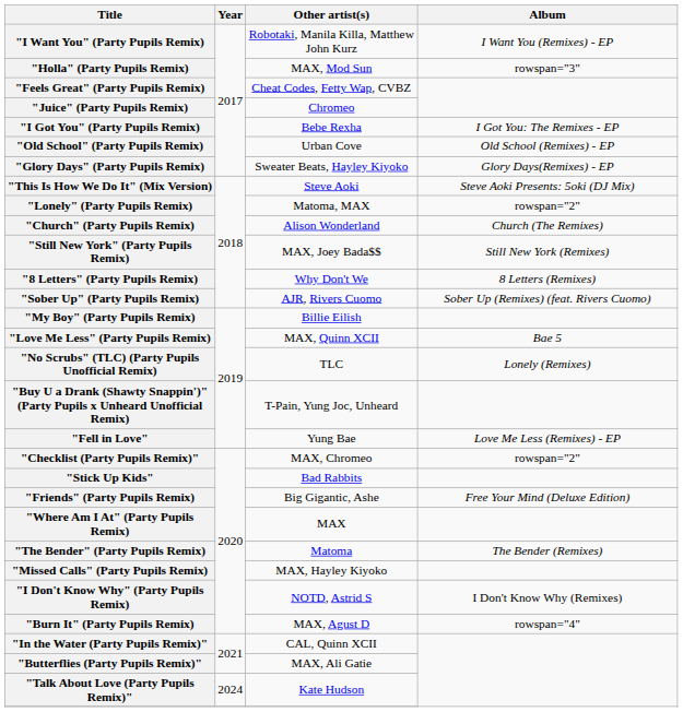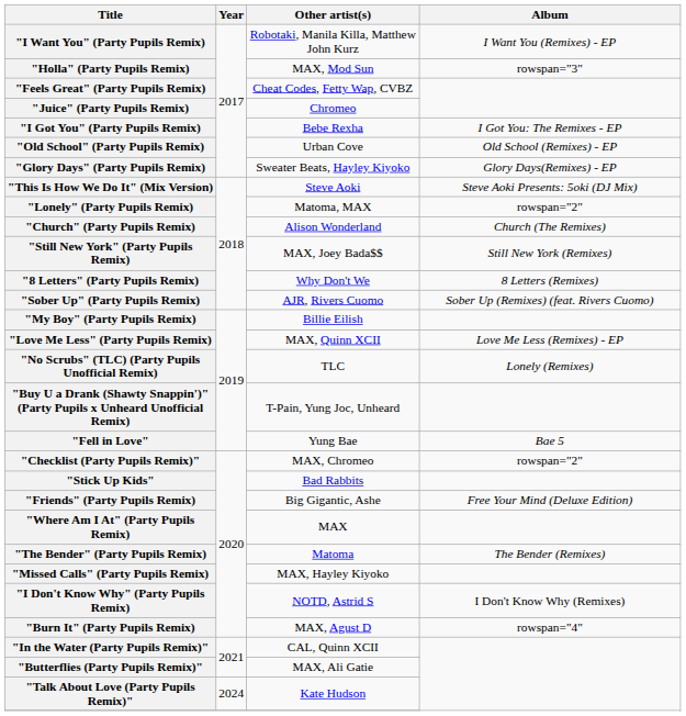"Love Me Less" (Party Pupils Remix) | Album: Bae 5 -> Love Me Less (Remixes) - EP
"Fell in Love" | Album: Love Me Less (Remixes) - EP -> Bae 5
